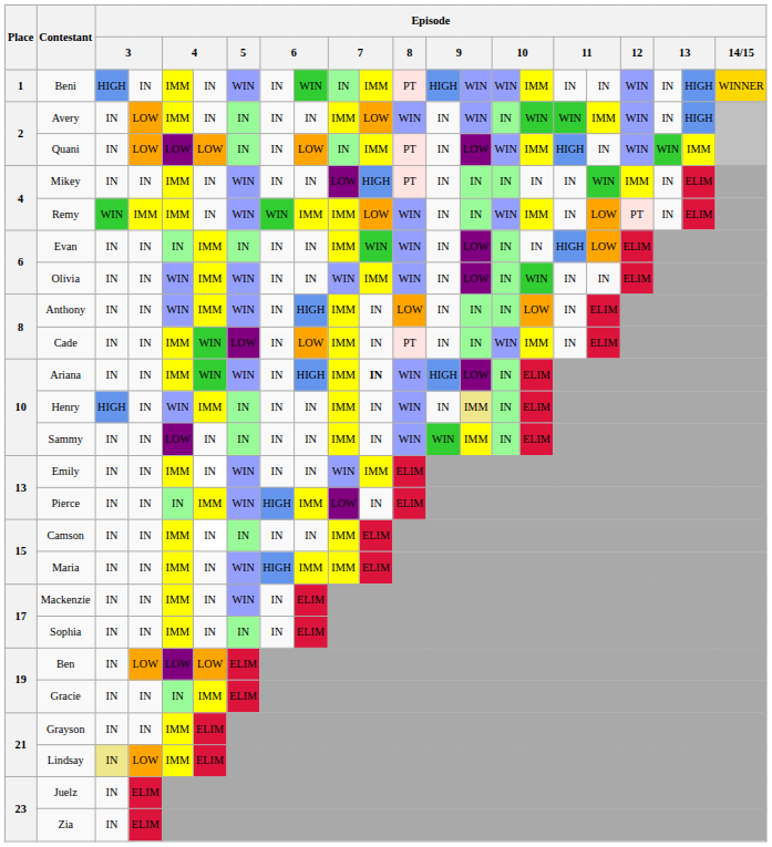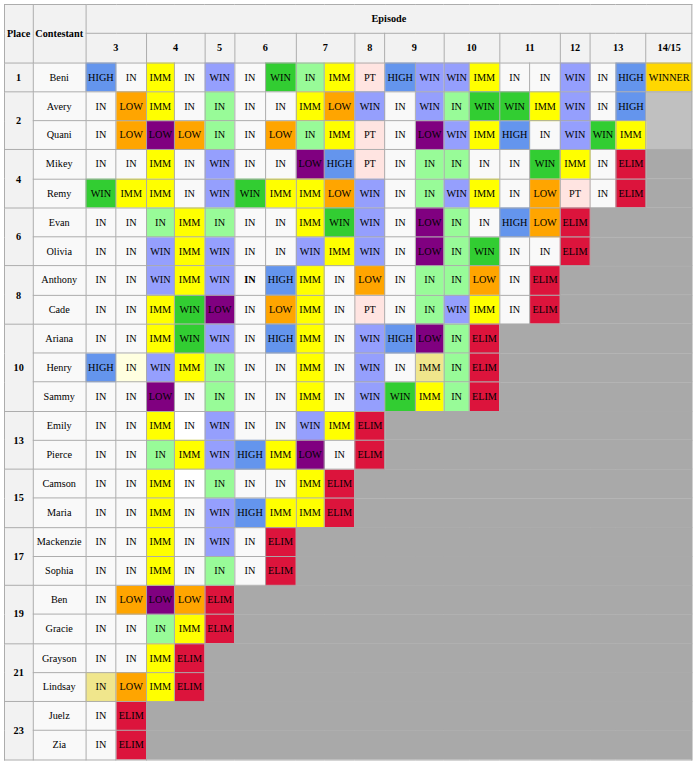Anthony | column 8: normal -> bold
Ariana | column 11: bold -> normal
Henry | column 4: no background -> lightyellow background
